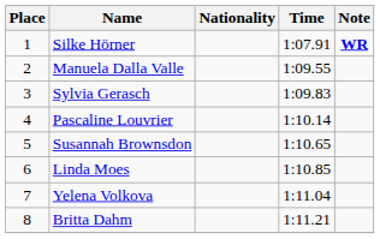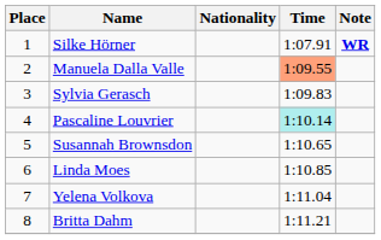Manuela Dalla Valle | Time: no background -> lightsalmon background
Pascaline Louvrier | Time: no background -> paleturquoise background
